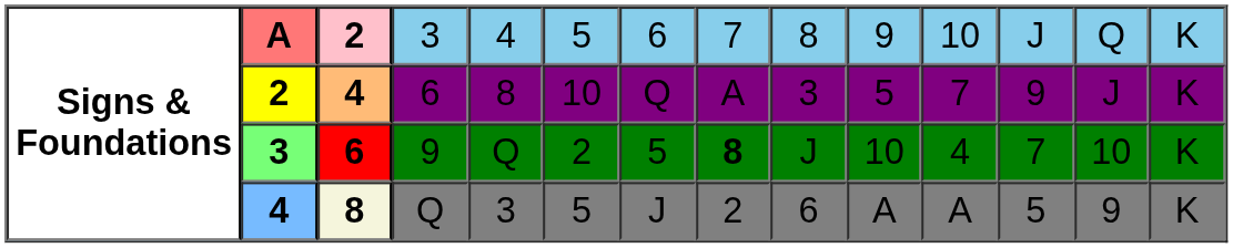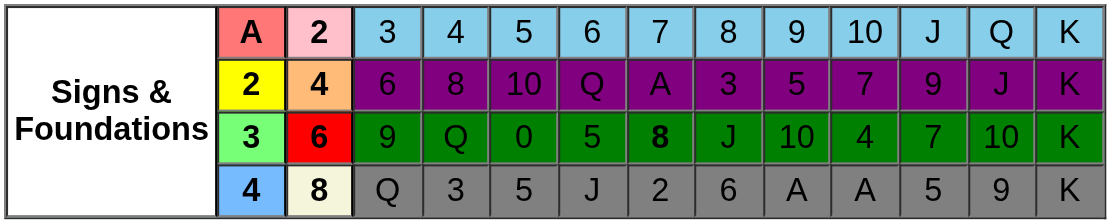row 3 | column 6: 2 -> 0
